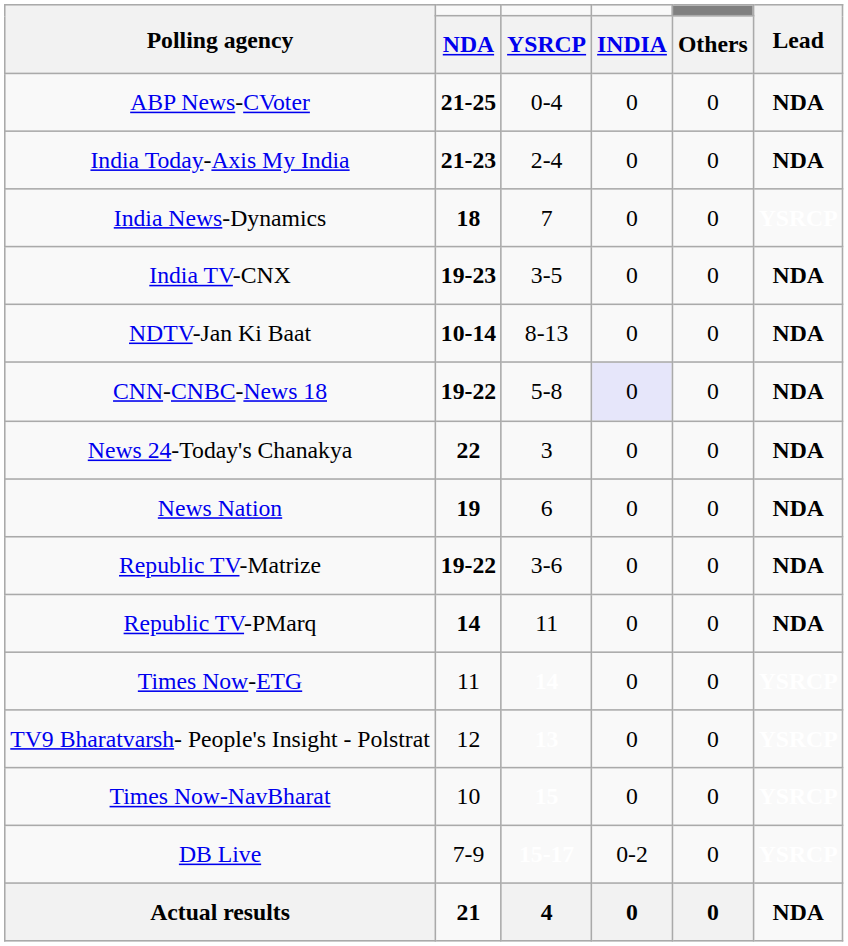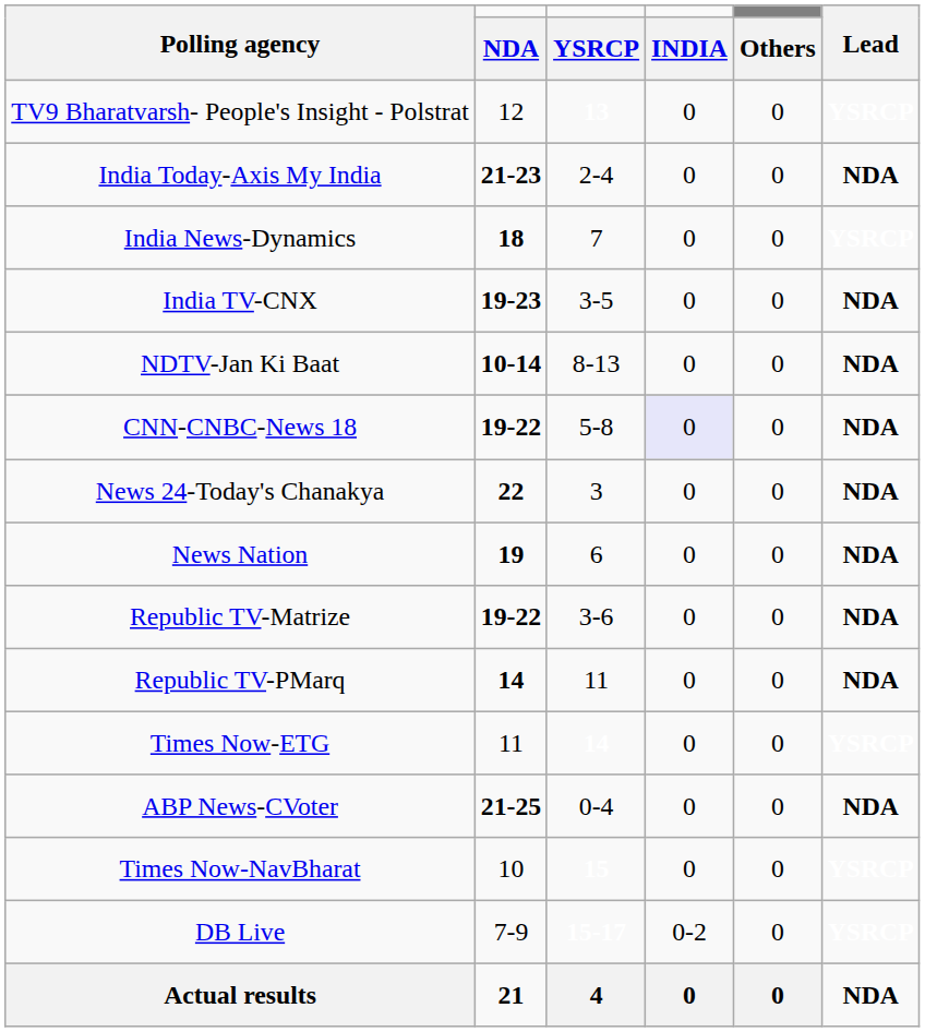rows swapped: ABP News-CVoter <-> TV9 Bharatvarsh- People's Insight - Polstrat
